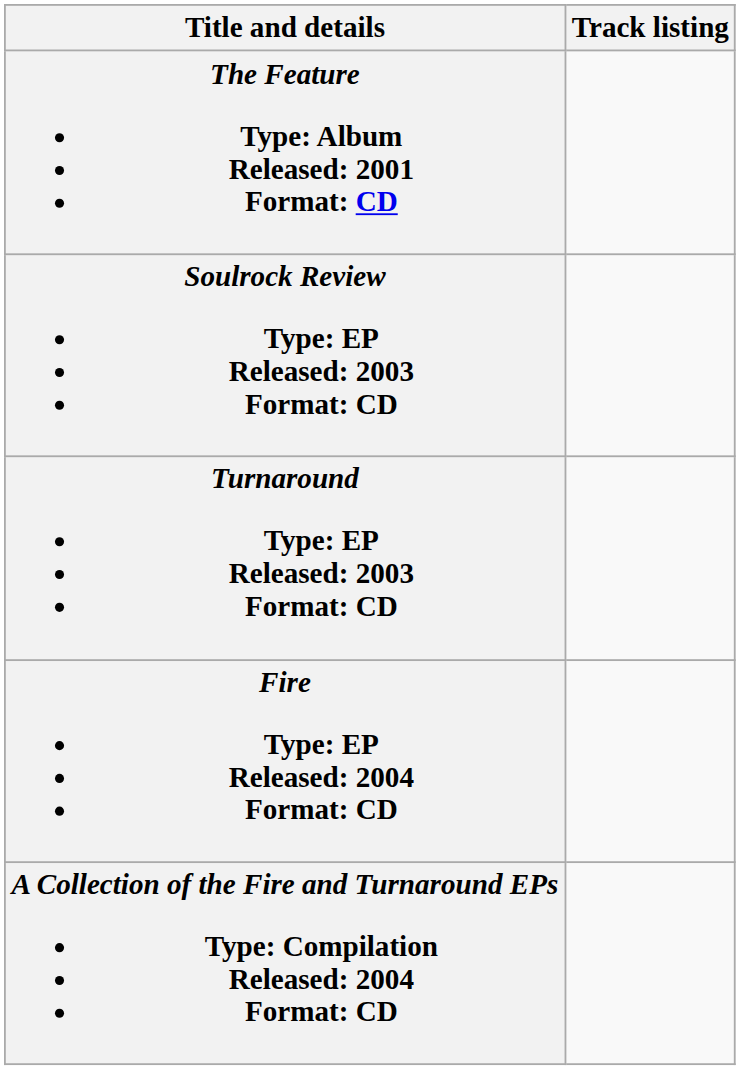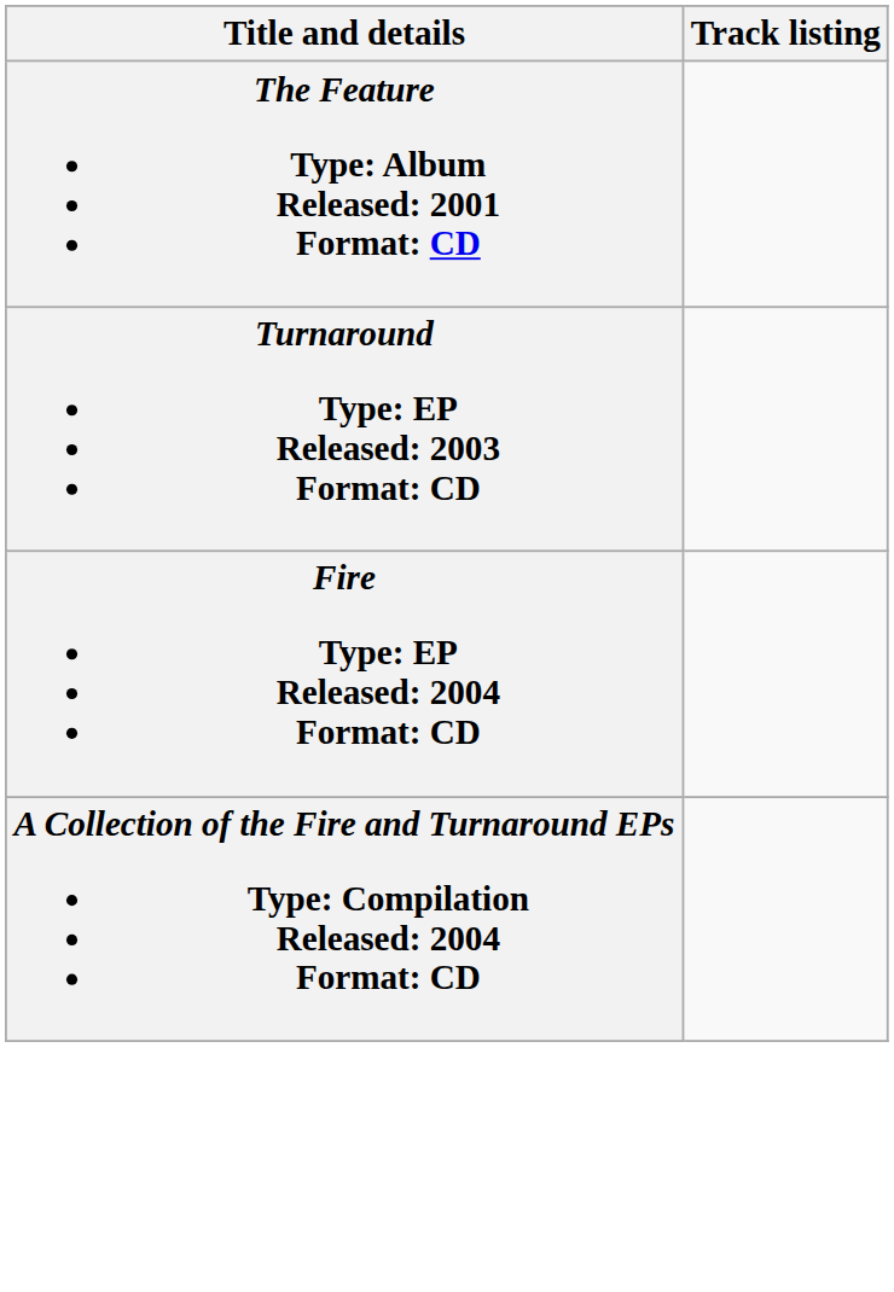- row: Soulrock Review Type: EP Released: 2003 Format: CD
